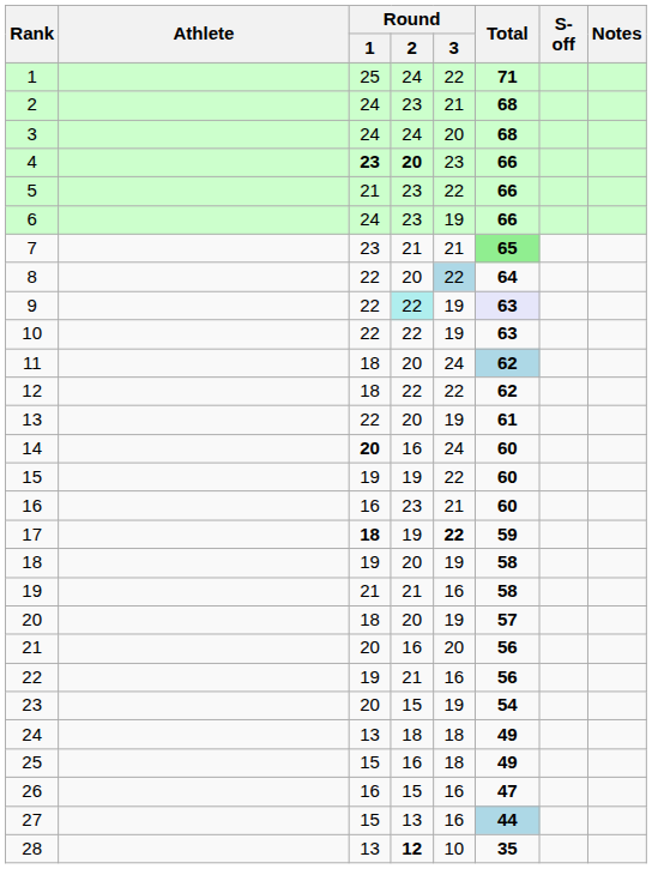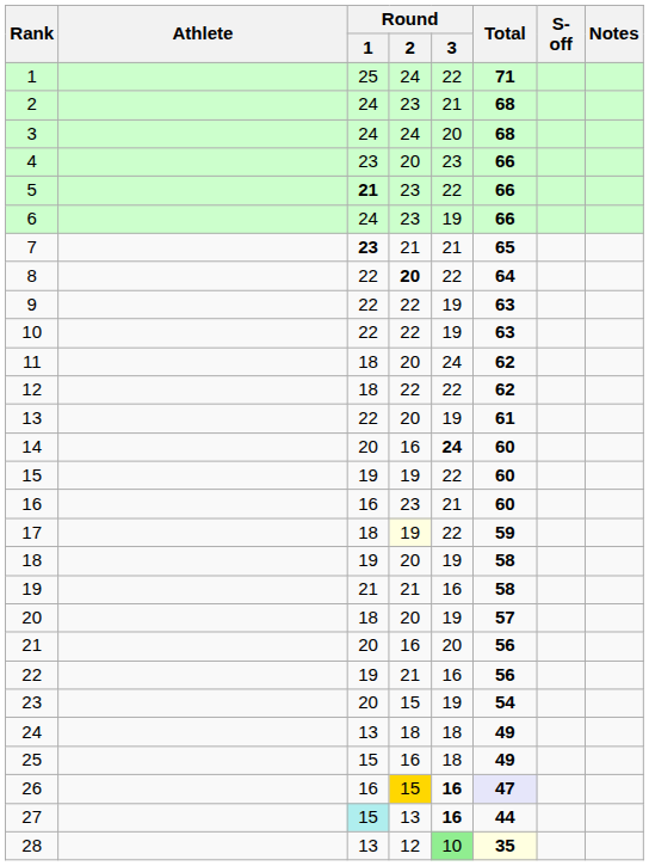4 | Round / 1: bold -> normal
4 | Round / 2: bold -> normal
5 | Round / 1: normal -> bold
7 | Round / 1: normal -> bold
7 | Total: lightgreen background -> no background
8 | Round / 2: normal -> bold
8 | Round / 3: lightblue background -> no background
9 | Round / 2: paleturquoise background -> no background
9 | Total: lavender background -> no background
11 | Total: lightblue background -> no background
14 | Round / 1: bold -> normal
14 | Round / 3: normal -> bold
17 | Round / 1: bold -> normal
17 | Round / 2: no background -> lightyellow background
17 | Round / 3: bold -> normal
26 | Round / 2: no background -> gold background
26 | Round / 3: normal -> bold
26 | Total: no background -> lavender background
27 | Round / 1: no background -> paleturquoise background
27 | Round / 3: normal -> bold
27 | Total: lightblue background -> no background
28 | Round / 2: bold -> normal
28 | Round / 3: no background -> lightgreen background
28 | Total: no background -> lightyellow background
